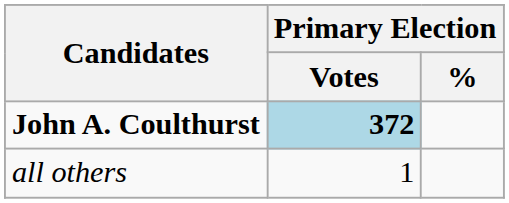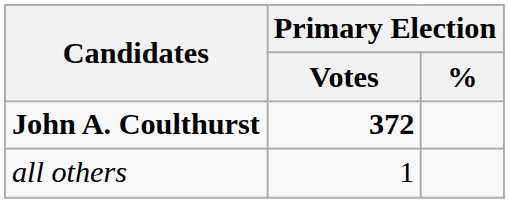John A. Coulthurst | Primary Election / Votes: lightblue background -> no background
